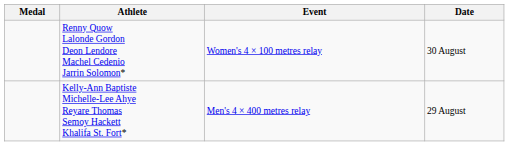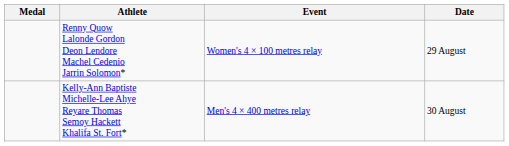row 2 | Date: 30 August -> 29 August
row 3 | Date: 29 August -> 30 August
